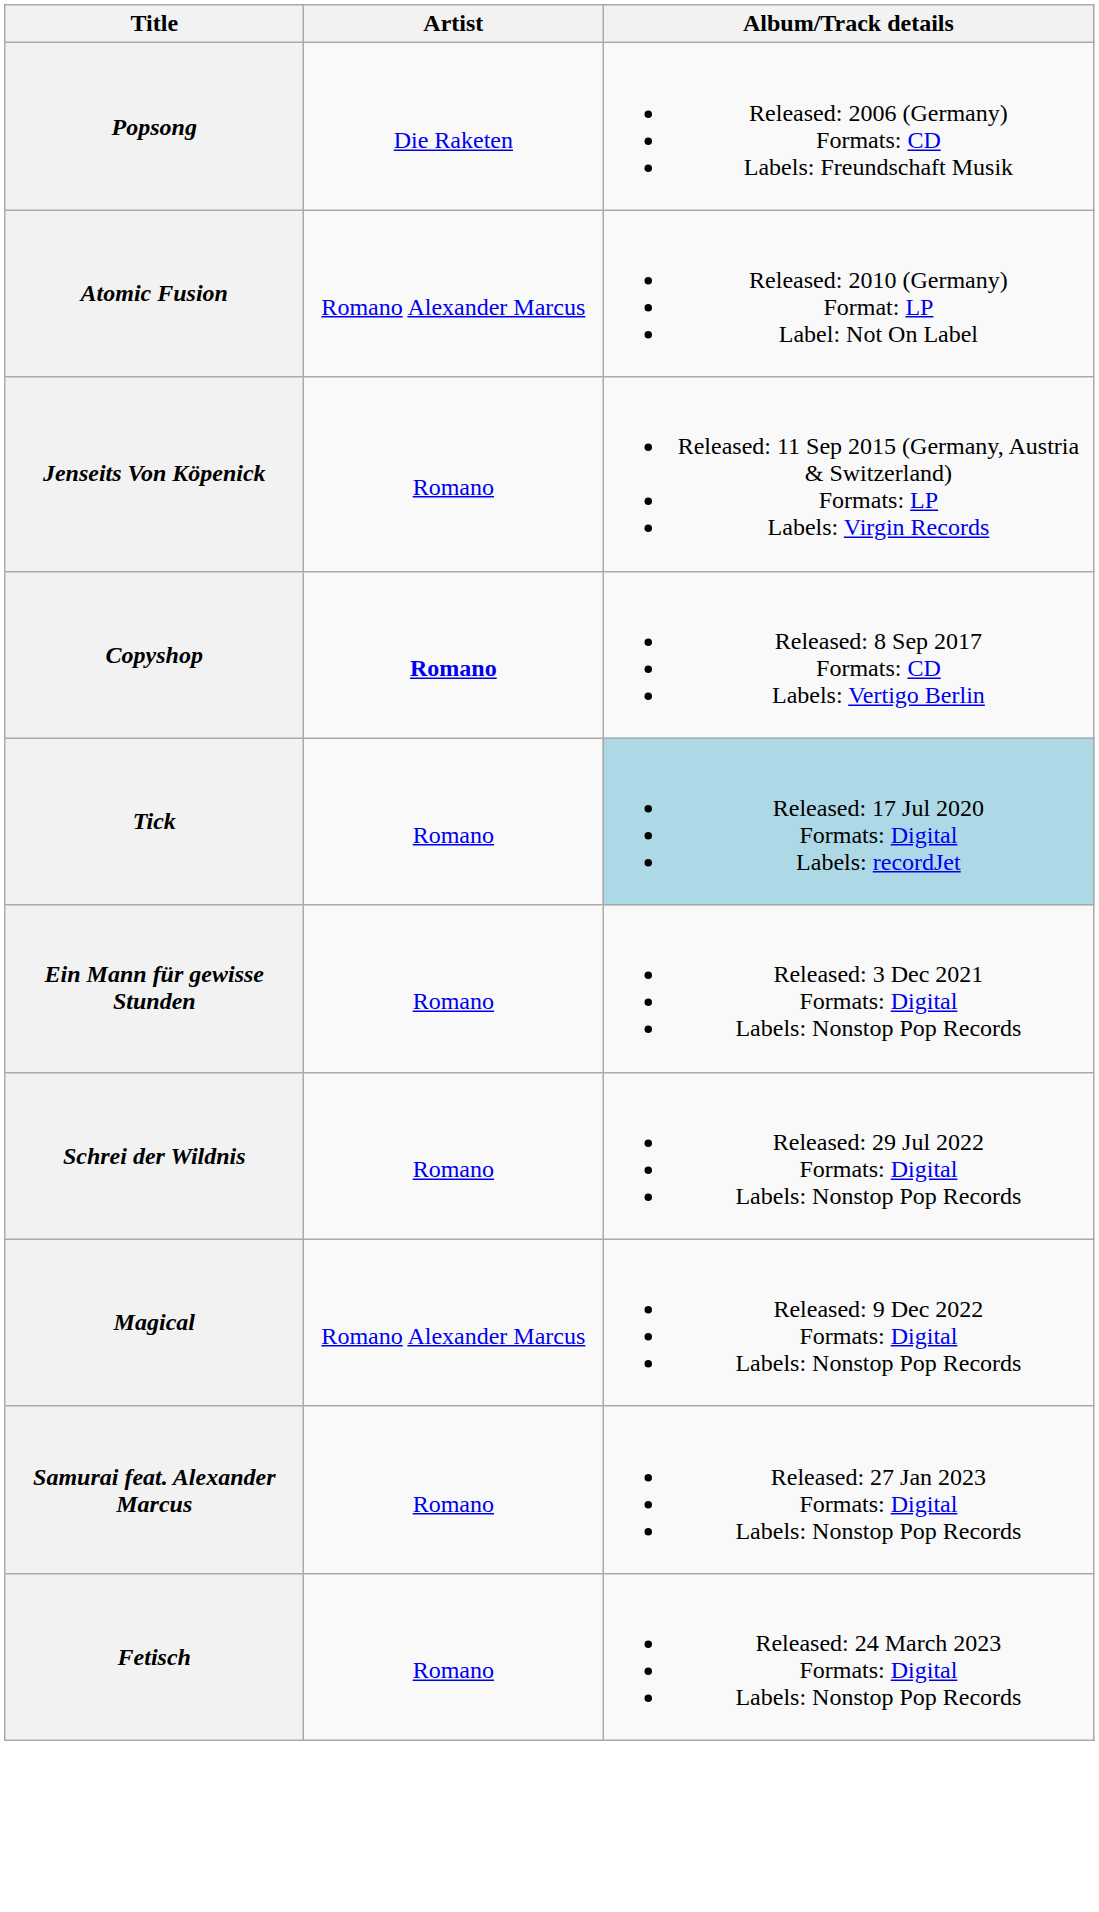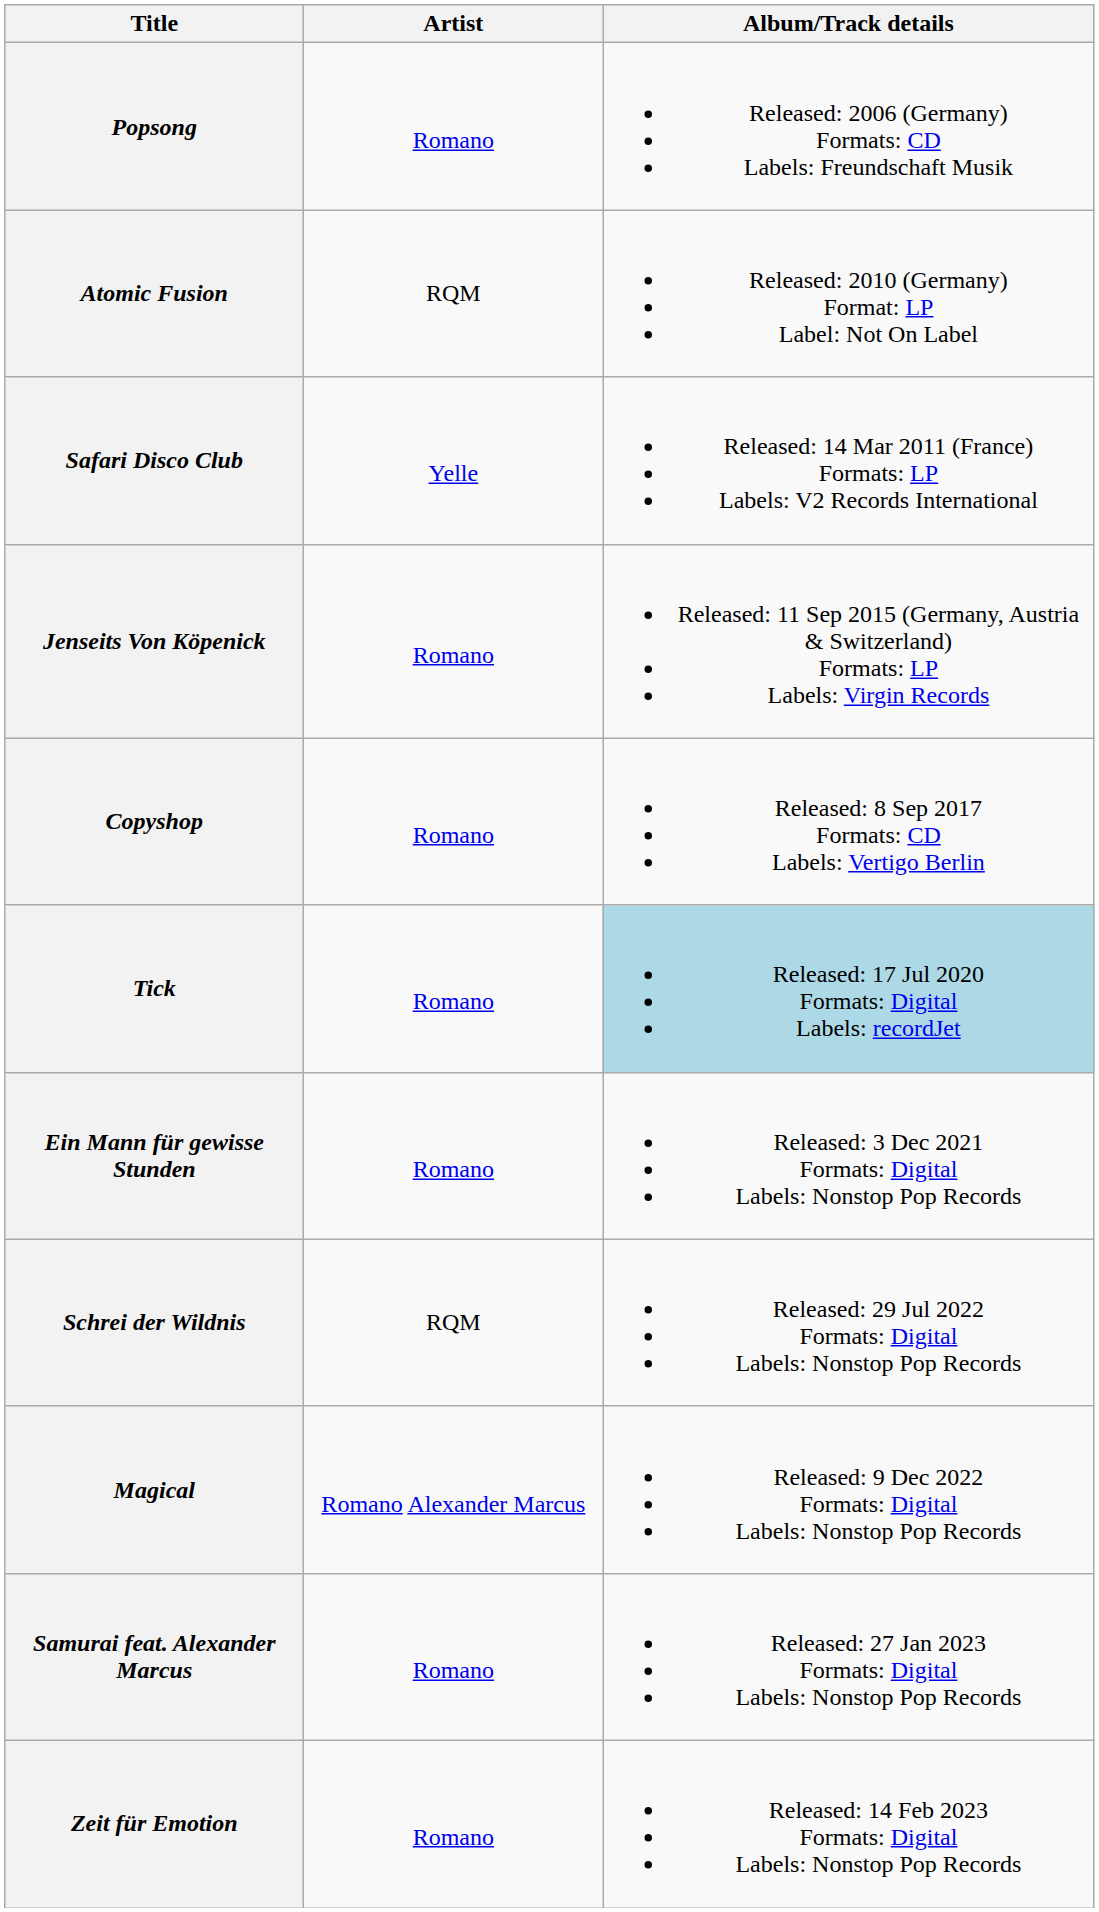Popsong | Artist: Die Raketen -> Romano
Atomic Fusion | Artist: Romano Alexander Marcus -> RQM
+ row: Safari Disco Club | Yelle | Released: 14 Mar 2011 (France) Formats: LP Labels: V2 Records International
Copyshop | Artist: bold -> normal
Schrei der Wildnis | Artist: Romano -> RQM
+ row: Zeit für Emotion | Romano | Released: 14 Feb 2023 Formats: Digital Labels: Nonstop Pop Records
- row: Fetisch | Romano | Released: 24 March 2023 Formats: Digital Labels: Nonstop Pop Records
